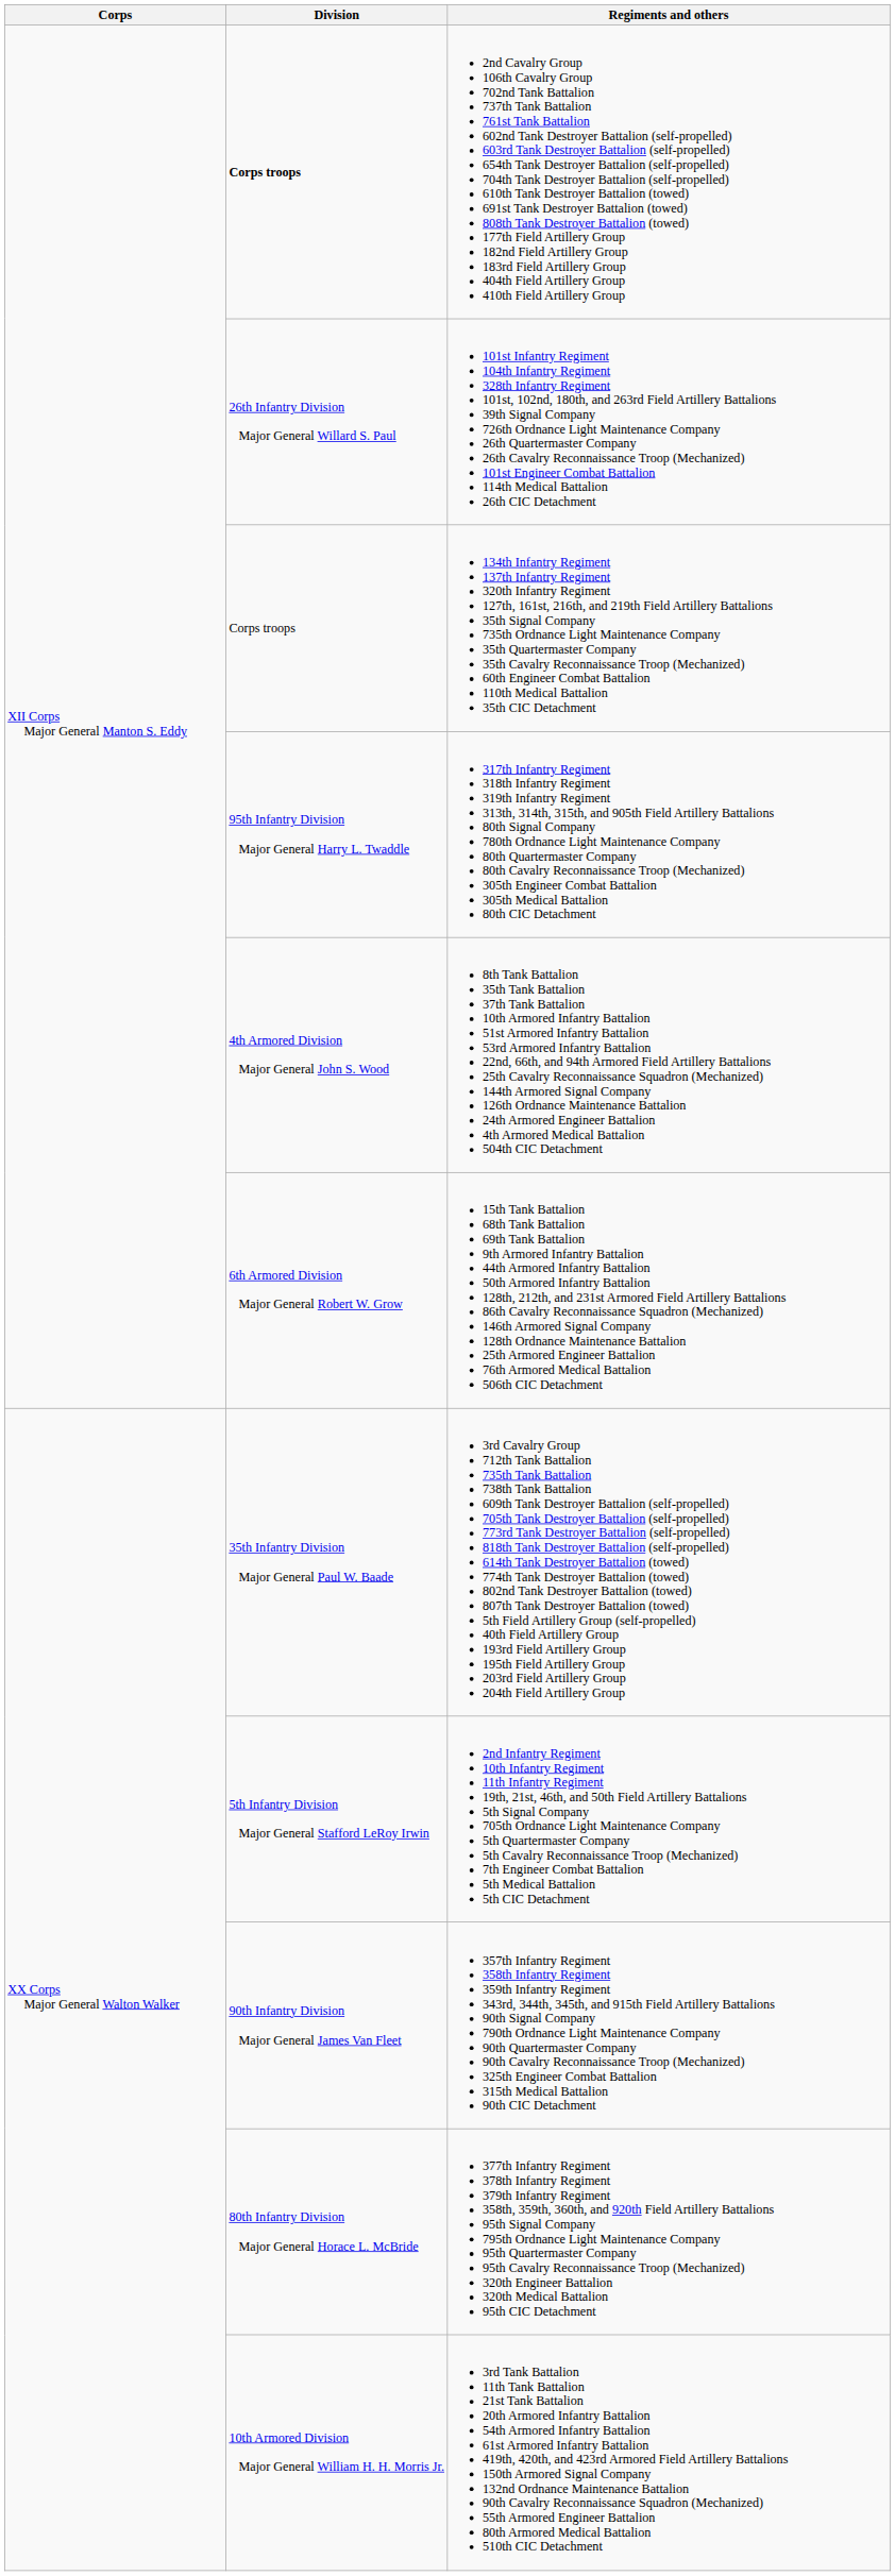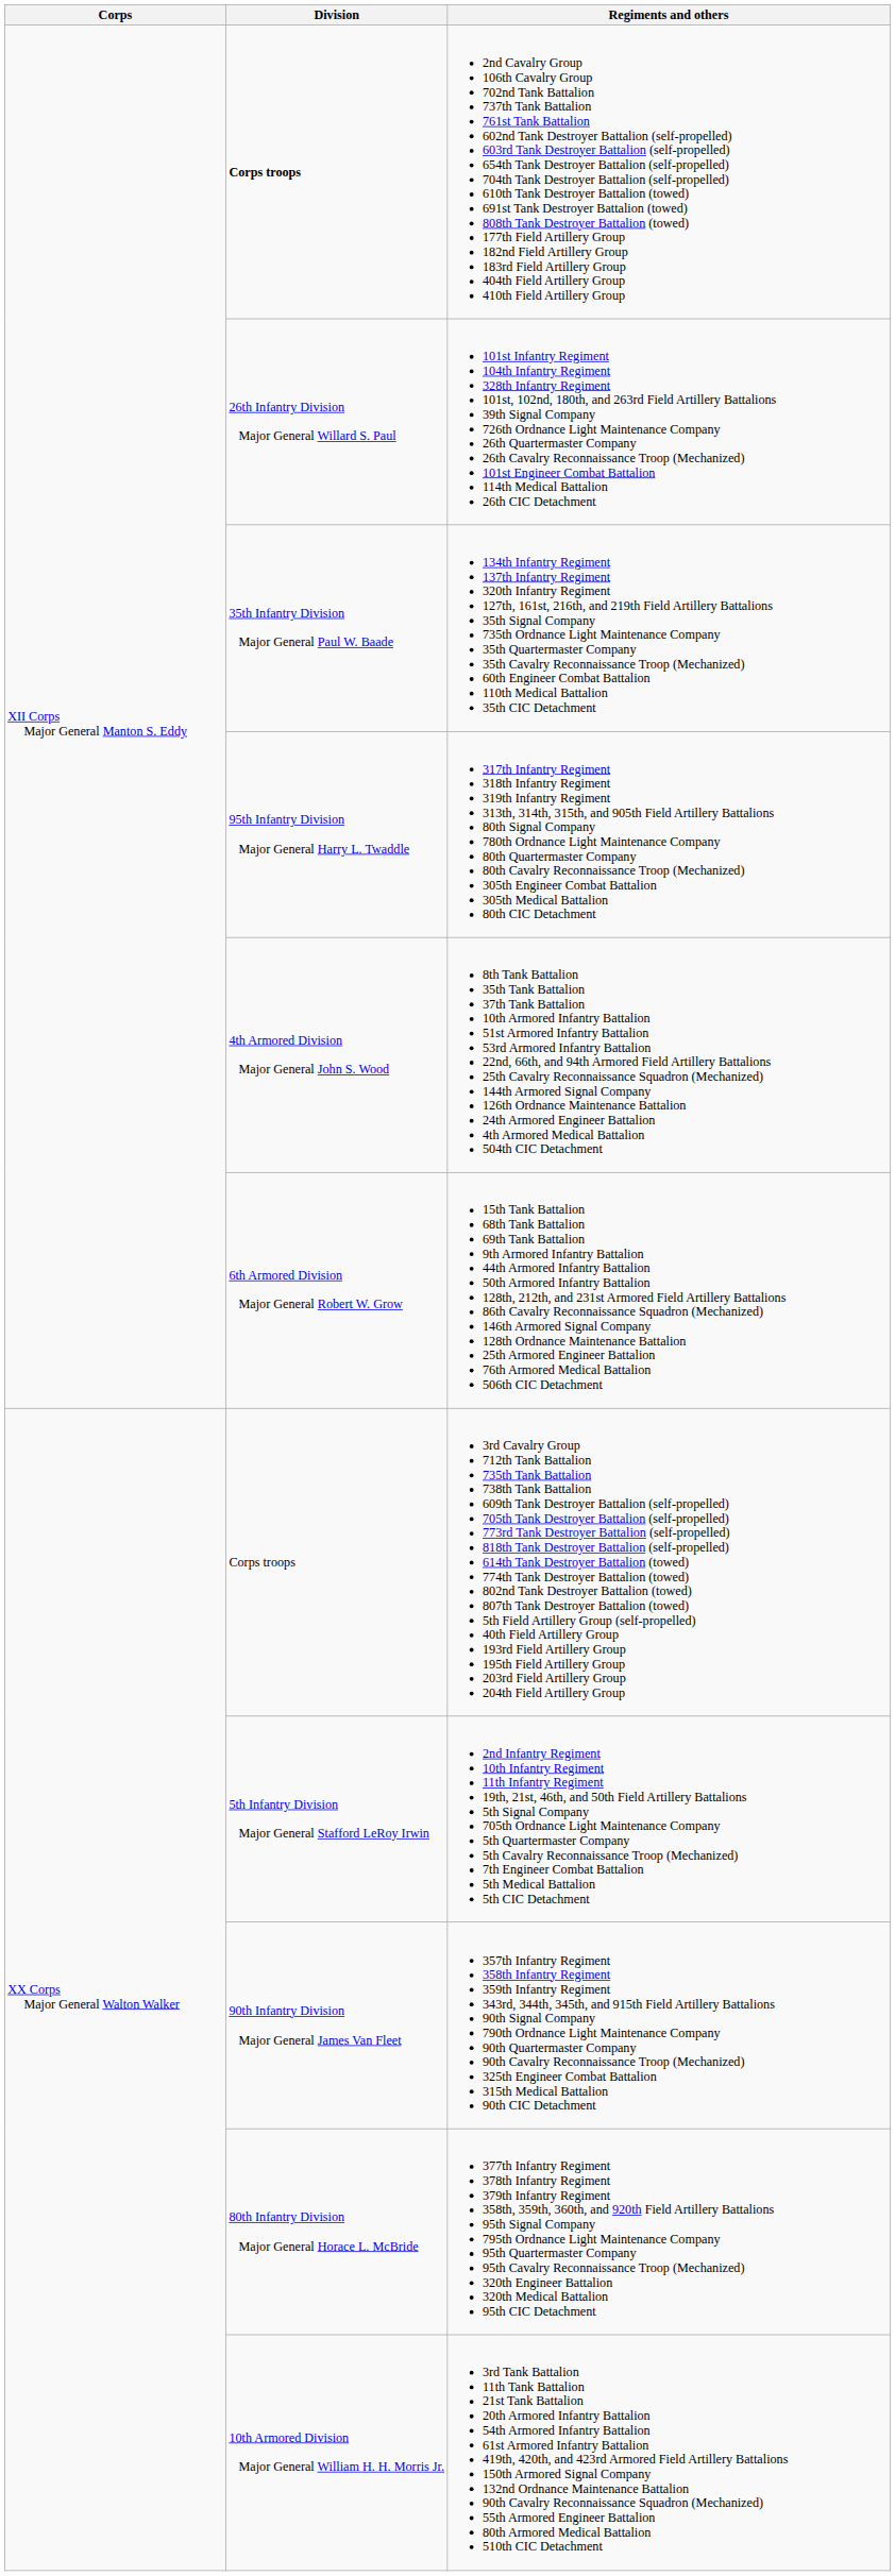row 4 | Division: Corps troops -> 35th Infantry Division Major General Paul W. Baade
row 8 | Division: 35th Infantry Division Major General Paul W. Baade -> Corps troops
